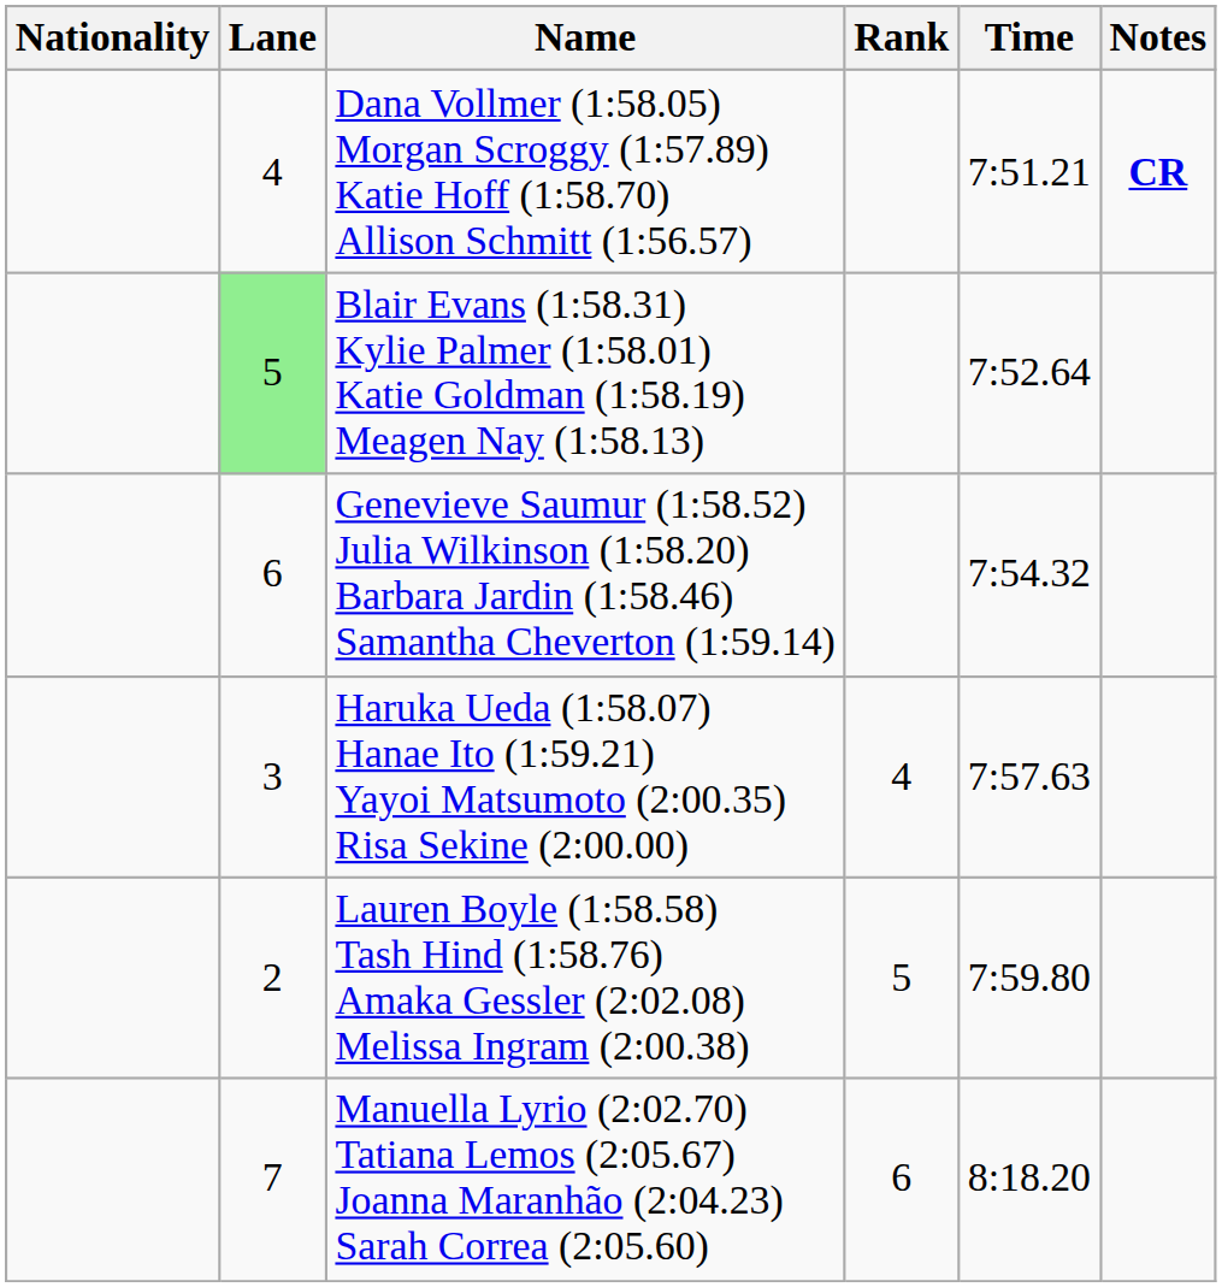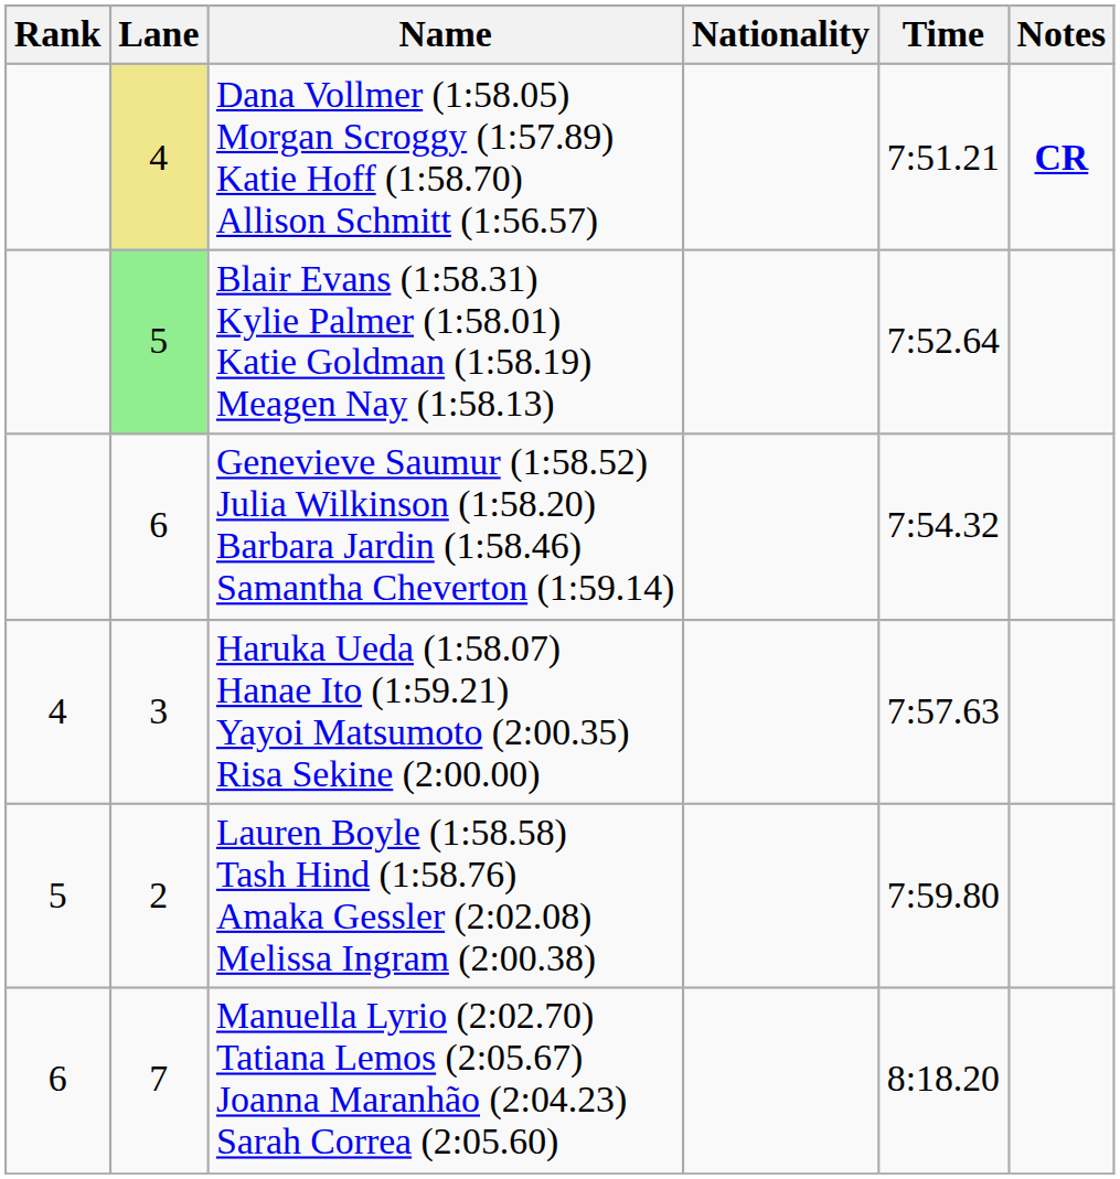columns swapped: Rank <-> Nationality
row 2 | Lane: no background -> khaki background
